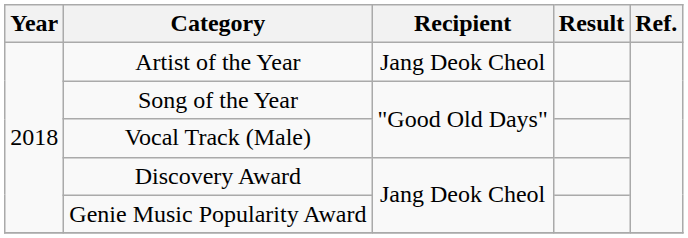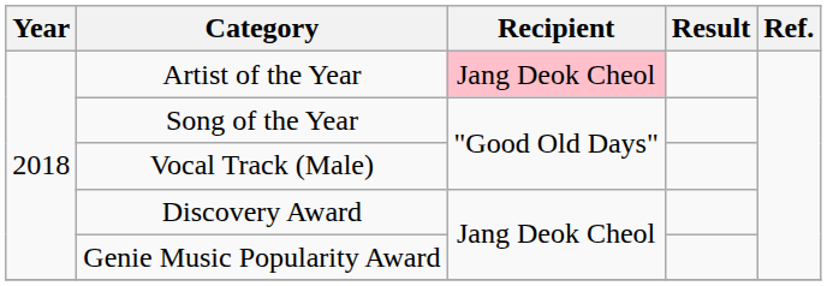Artist of the Year | Recipient: no background -> pink background
